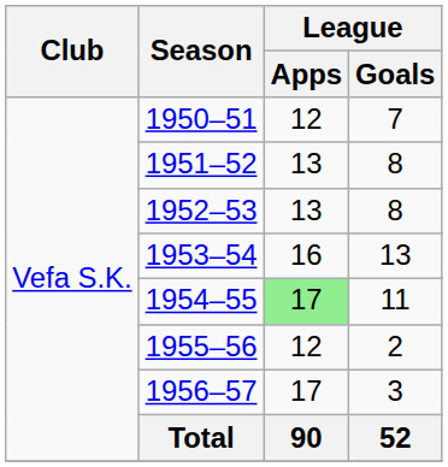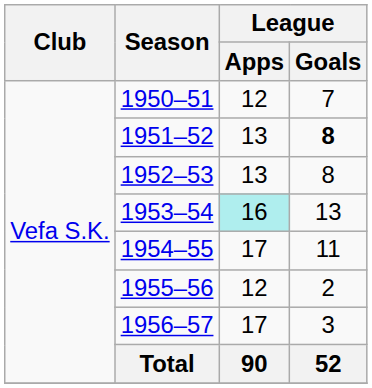1951–52 | League / Goals: normal -> bold
1953–54 | League / Apps: no background -> paleturquoise background
1954–55 | League / Apps: lightgreen background -> no background
